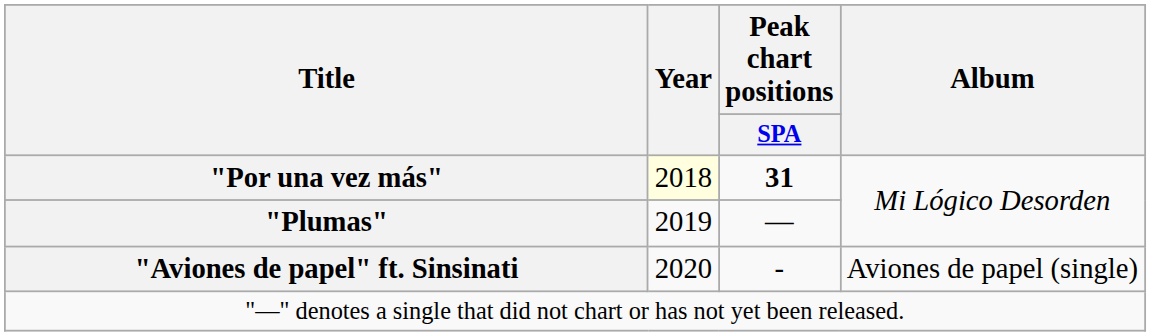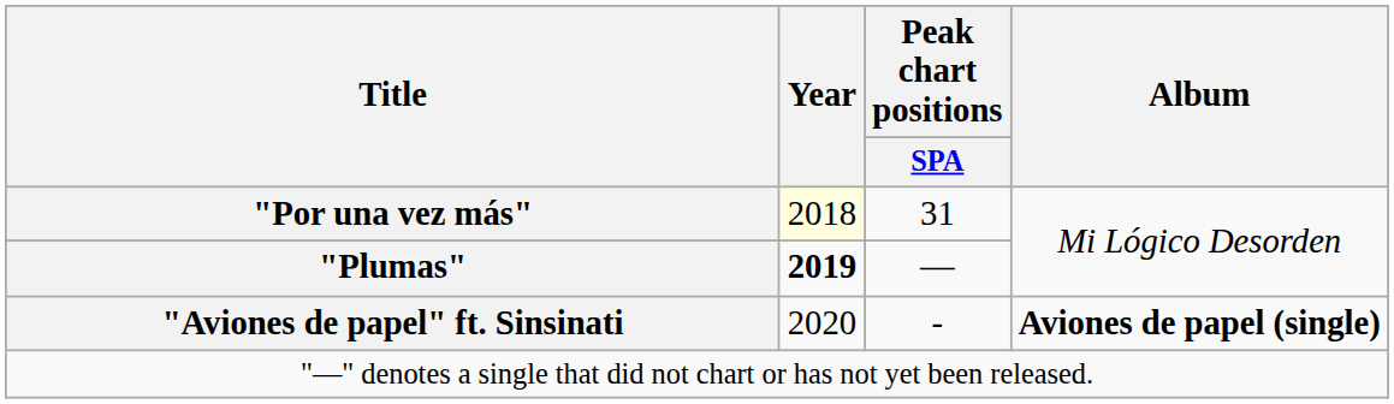"Por una vez más" | Peak chart positions / SPA: bold -> normal
"Plumas" | Year: normal -> bold
"Aviones de papel" ft. Sinsinati | Album: normal -> bold
